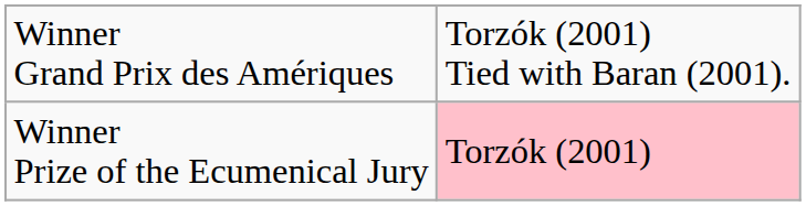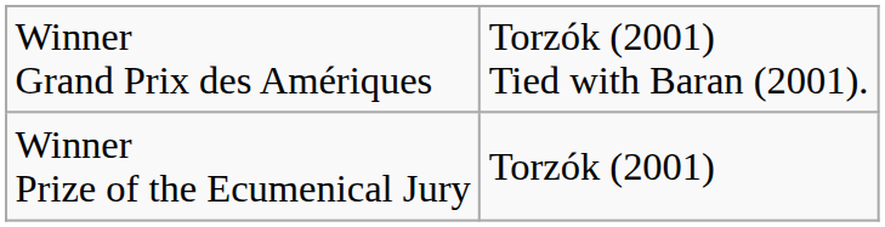Winner Prize of the Ecumenical Jury | column 2: pink background -> no background
